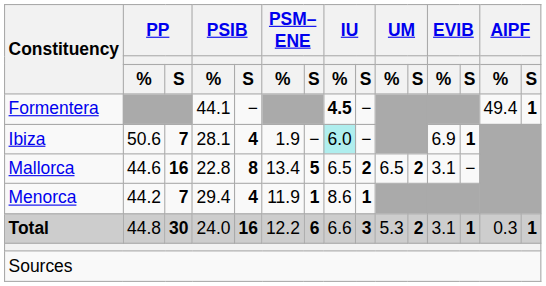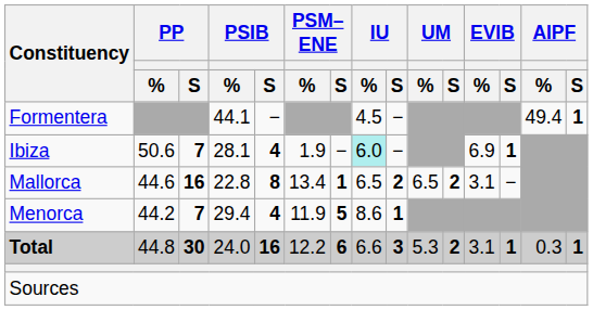Formentera | IU / %: bold -> normal
Mallorca | PSM–ENE / S: 5 -> 1
Menorca | PSM–ENE / S: 1 -> 5
